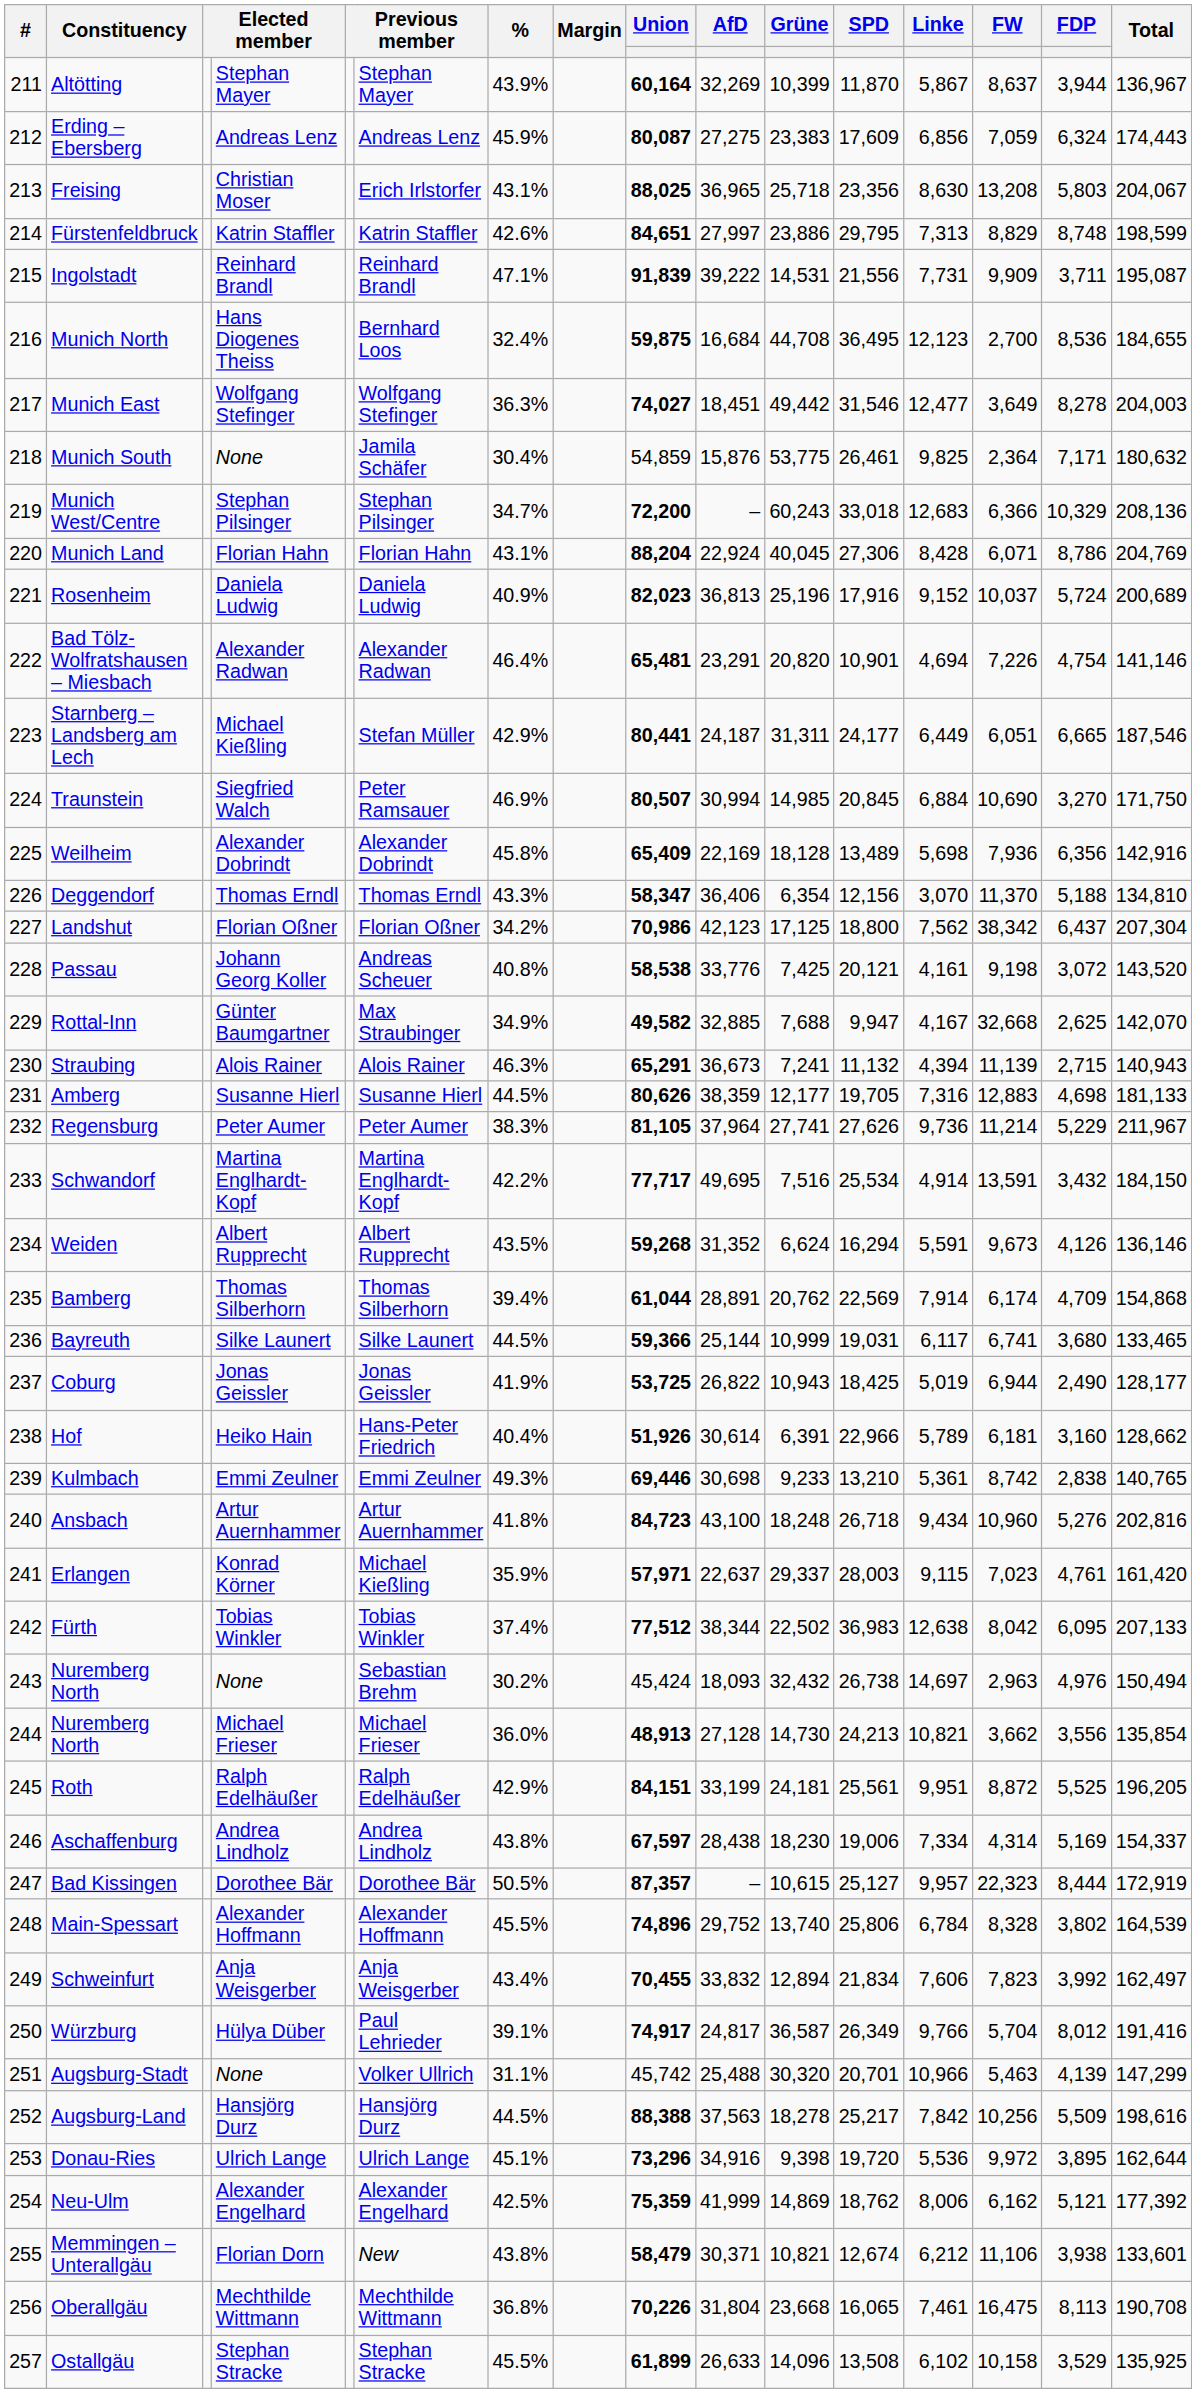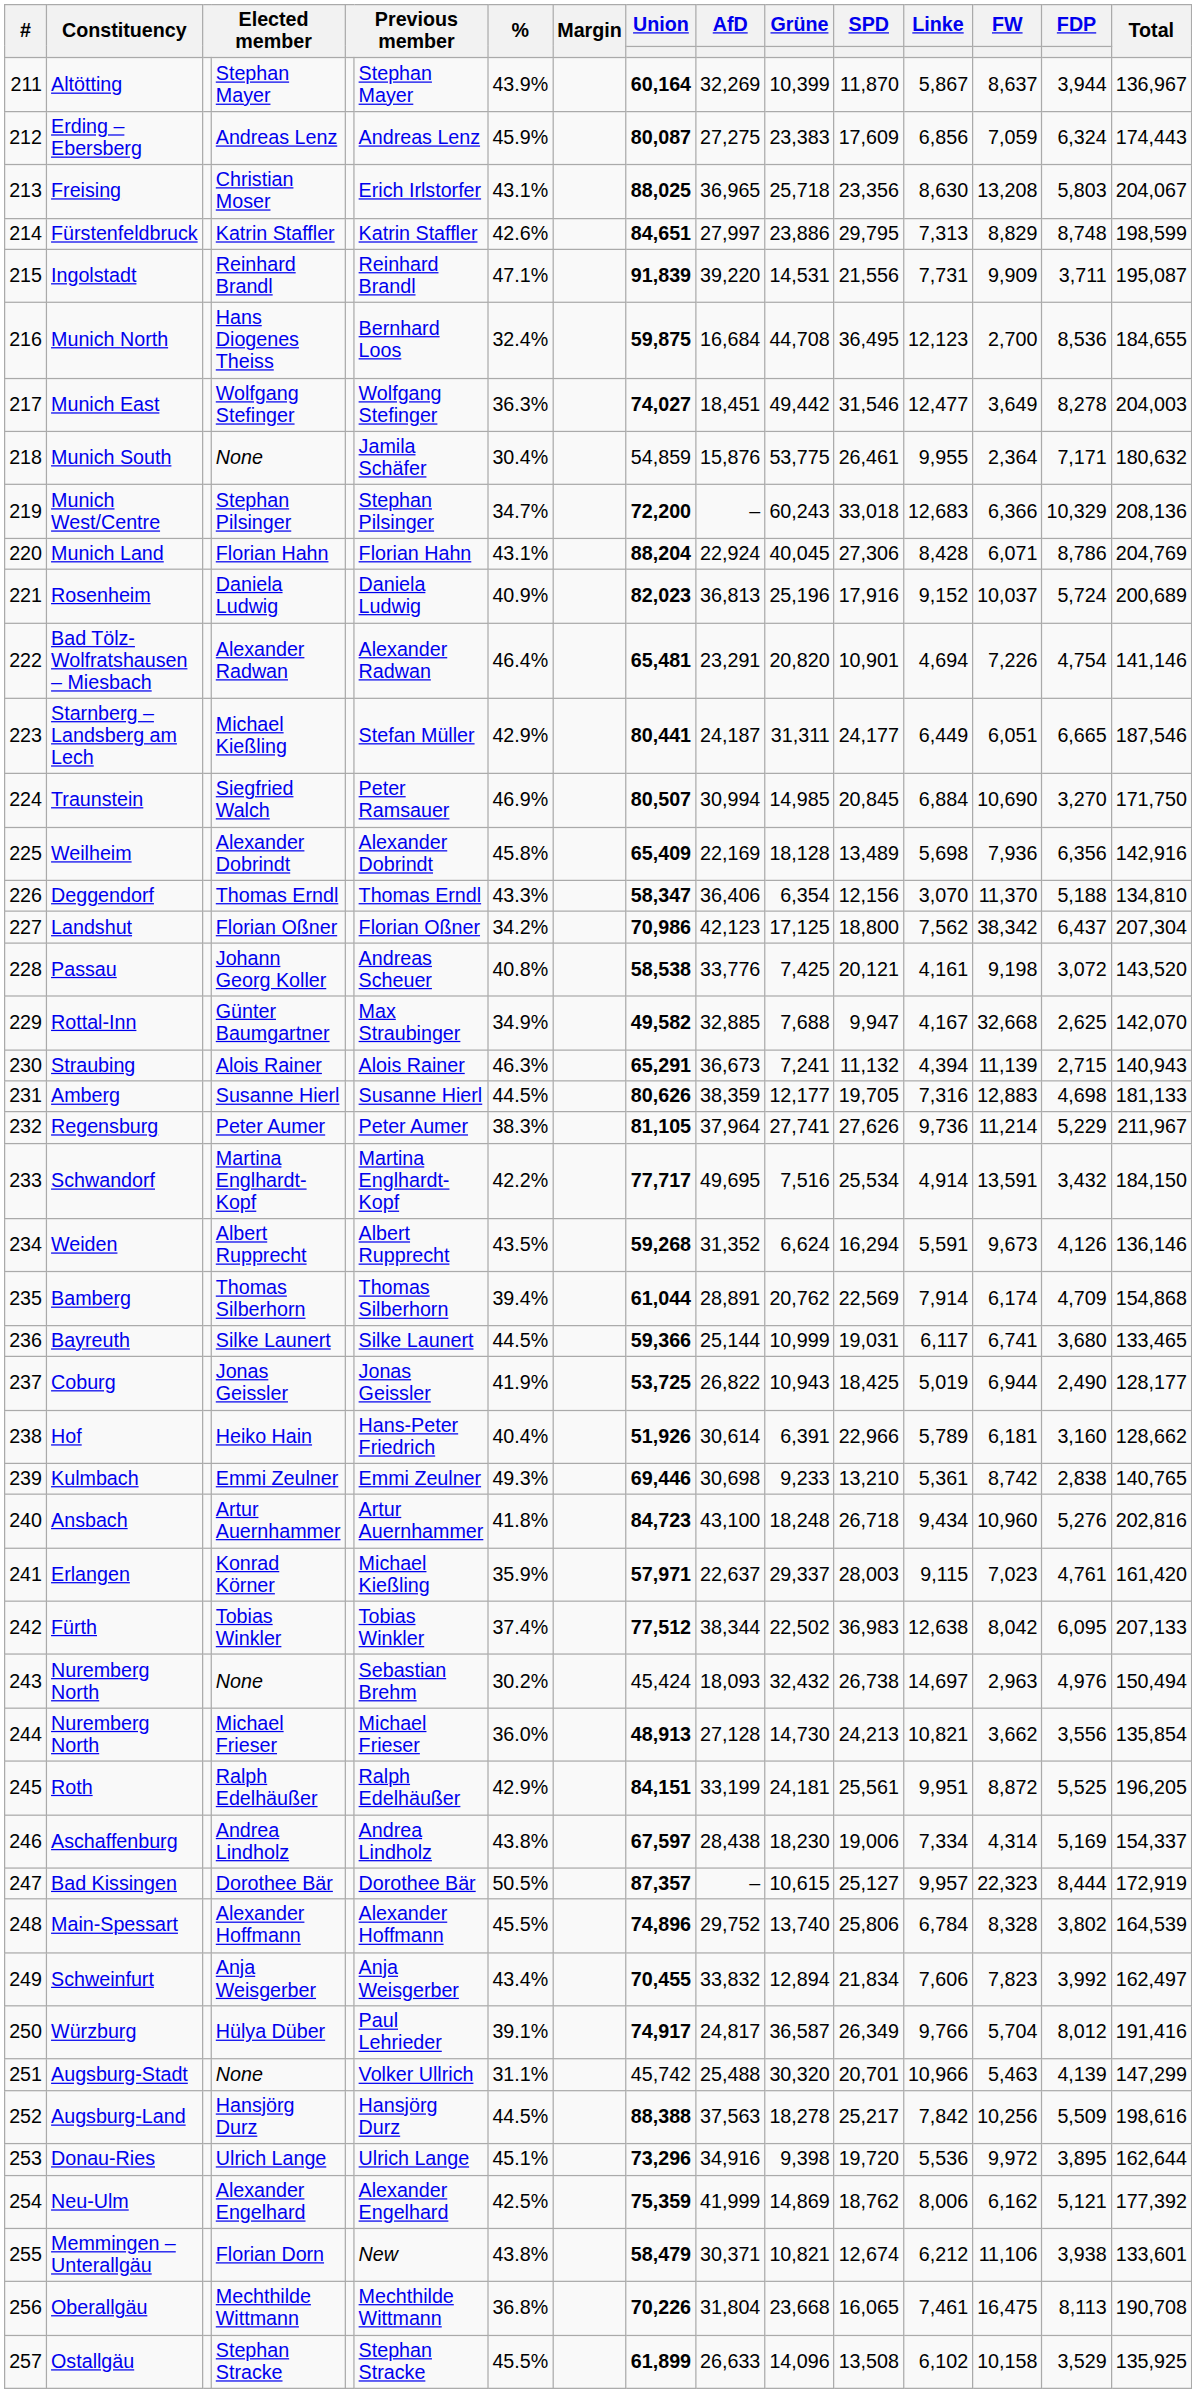Ingolstadt | AfD: 39,222 -> 39,220
Munich South | Linke: 9,825 -> 9,955
